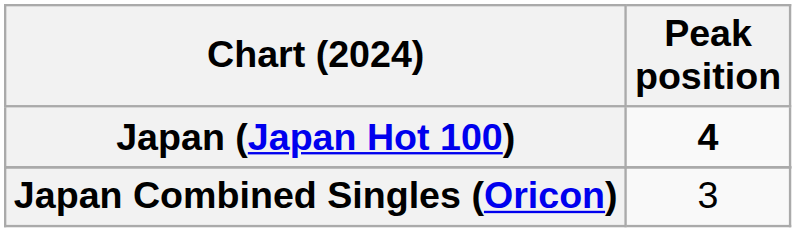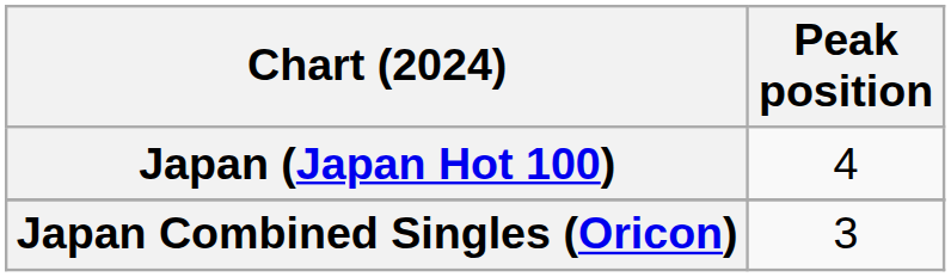Japan (Japan Hot 100) | Peak position: bold -> normal
